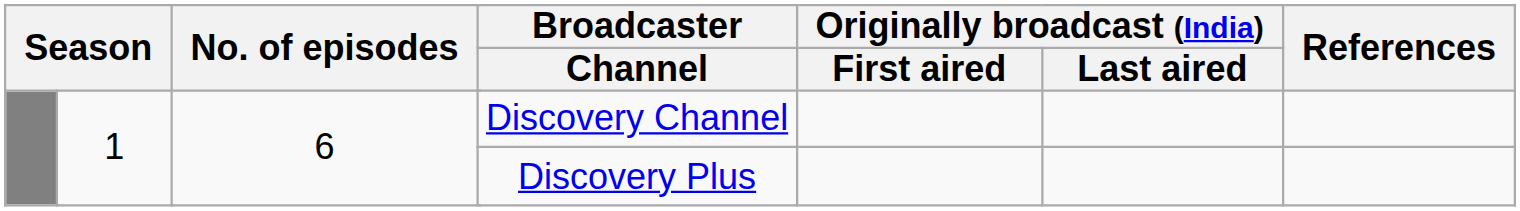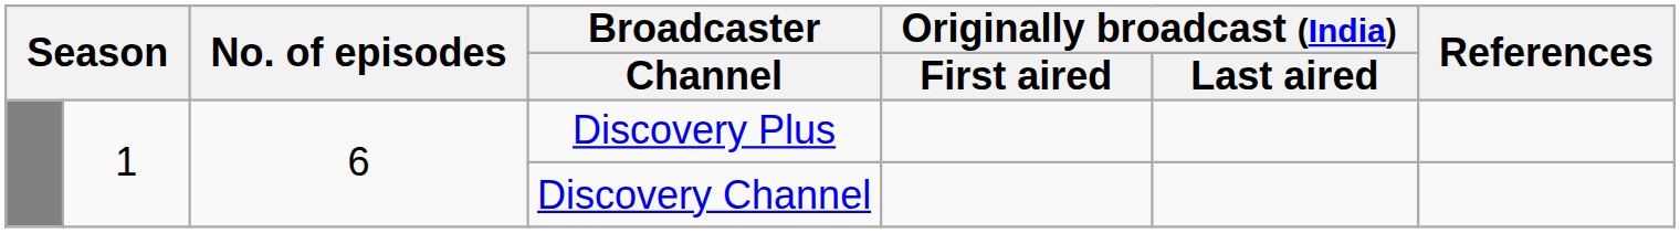row 3 | Broadcaster / Channel: Discovery Channel -> Discovery Plus
row 4 | Broadcaster / Channel: Discovery Plus -> Discovery Channel
